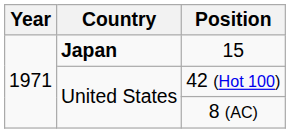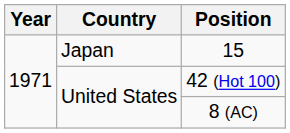15 | Country: bold -> normal
